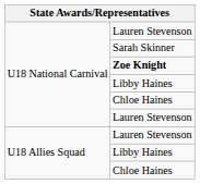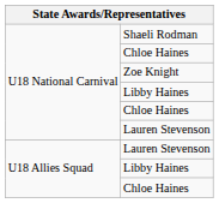row 2 | column 2: Lauren Stevenson -> Shaeli Rodman
row 3 | column 2: Sarah Skinner -> Chloe Haines
row 4 | column 2: bold -> normal
